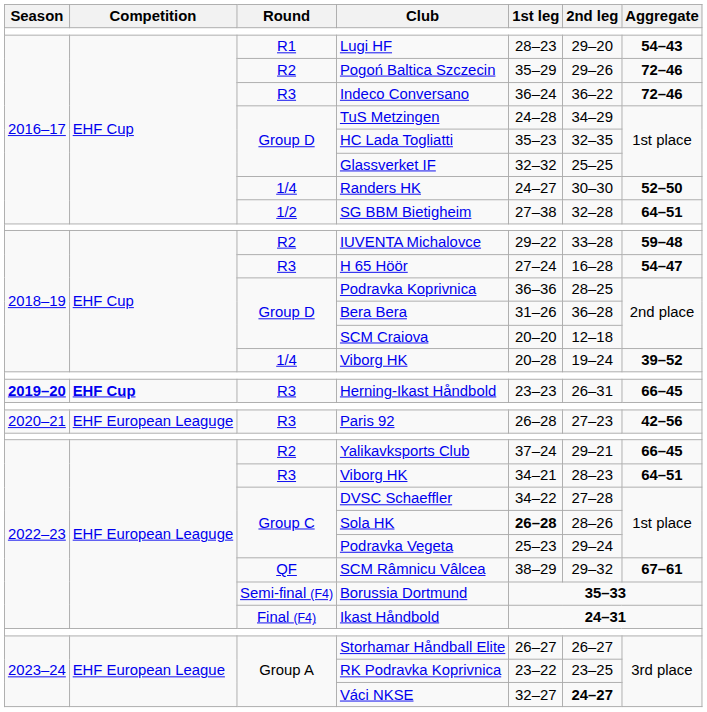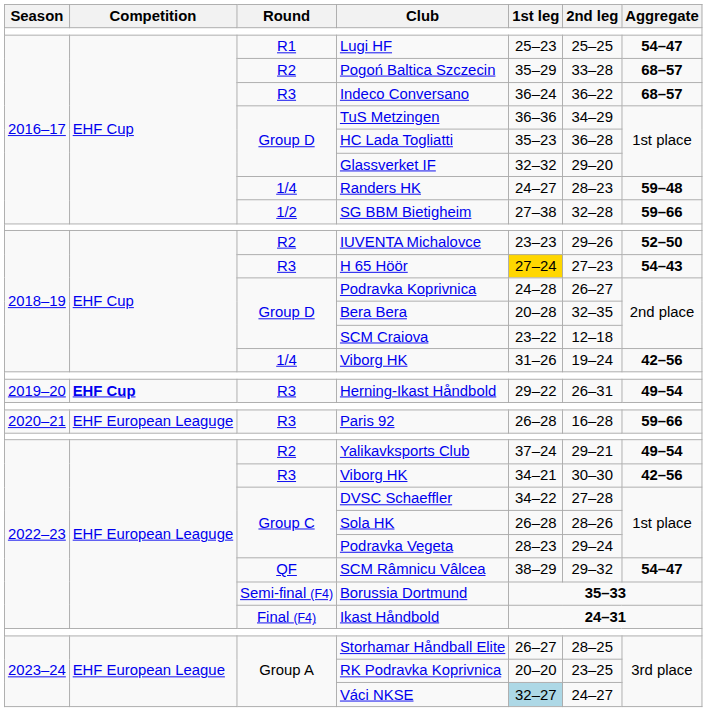Lugi HF | 1st leg: 28–23 -> 25–23
Lugi HF | 2nd leg: 29–20 -> 25–25
Lugi HF | Aggregate: 54–43 -> 54–47
Pogoń Baltica Szczecin | 2nd leg: 29–26 -> 33–28
Pogoń Baltica Szczecin | Aggregate: 72–46 -> 68–57
Indeco Conversano | Aggregate: 72–46 -> 68–57
TuS Metzingen | 1st leg: 24–28 -> 36–36
HC Lada Togliatti | 2nd leg: 32–35 -> 36–28
Glassverket IF | 2nd leg: 25–25 -> 29–20
Randers HK | 2nd leg: 30–30 -> 28–23
Randers HK | Aggregate: 52–50 -> 59–48
SG BBM Bietigheim | Aggregate: 64–51 -> 59–66
IUVENTA Michalovce | 1st leg: 29–22 -> 23–23
IUVENTA Michalovce | 2nd leg: 33–28 -> 29–26
IUVENTA Michalovce | Aggregate: 59–48 -> 52–50
H 65 Höör | 1st leg: no background -> gold background
H 65 Höör | 2nd leg: 16–28 -> 27–23
H 65 Höör | Aggregate: 54–47 -> 54–43
Podravka Koprivnica | 1st leg: 36–36 -> 24–28
Podravka Koprivnica | 2nd leg: 28–25 -> 26–27
Bera Bera | 1st leg: 31–26 -> 20–28
Bera Bera | 2nd leg: 36–28 -> 32–35
SCM Craiova | 1st leg: 20–20 -> 23–22
1/4 / Viborg HK | 1st leg: 20–28 -> 31–26
1/4 / Viborg HK | Aggregate: 39–52 -> 42–56
Herning-Ikast Håndbold | Season: bold -> normal
Herning-Ikast Håndbold | 1st leg: 23–23 -> 29–22
Herning-Ikast Håndbold | Aggregate: 66–45 -> 49–54
Paris 92 | 2nd leg: 27–23 -> 16–28
Paris 92 | Aggregate: 42–56 -> 59–66
Yalikavksports Club | Aggregate: 66–45 -> 49–54
R3 / Viborg HK | 2nd leg: 28–23 -> 30–30
R3 / Viborg HK | Aggregate: 64–51 -> 42–56
Sola HK | 1st leg: bold -> normal
Podravka Vegeta | 1st leg: 25–23 -> 28–23
SCM Râmnicu Vâlcea | Aggregate: 67–61 -> 54–47
Storhamar Håndball Elite | 2nd leg: 26–27 -> 28–25
RK Podravka Koprivnica | 1st leg: 23–22 -> 20–20
Váci NKSE | 1st leg: no background -> lightblue background
Váci NKSE | 2nd leg: bold -> normal
